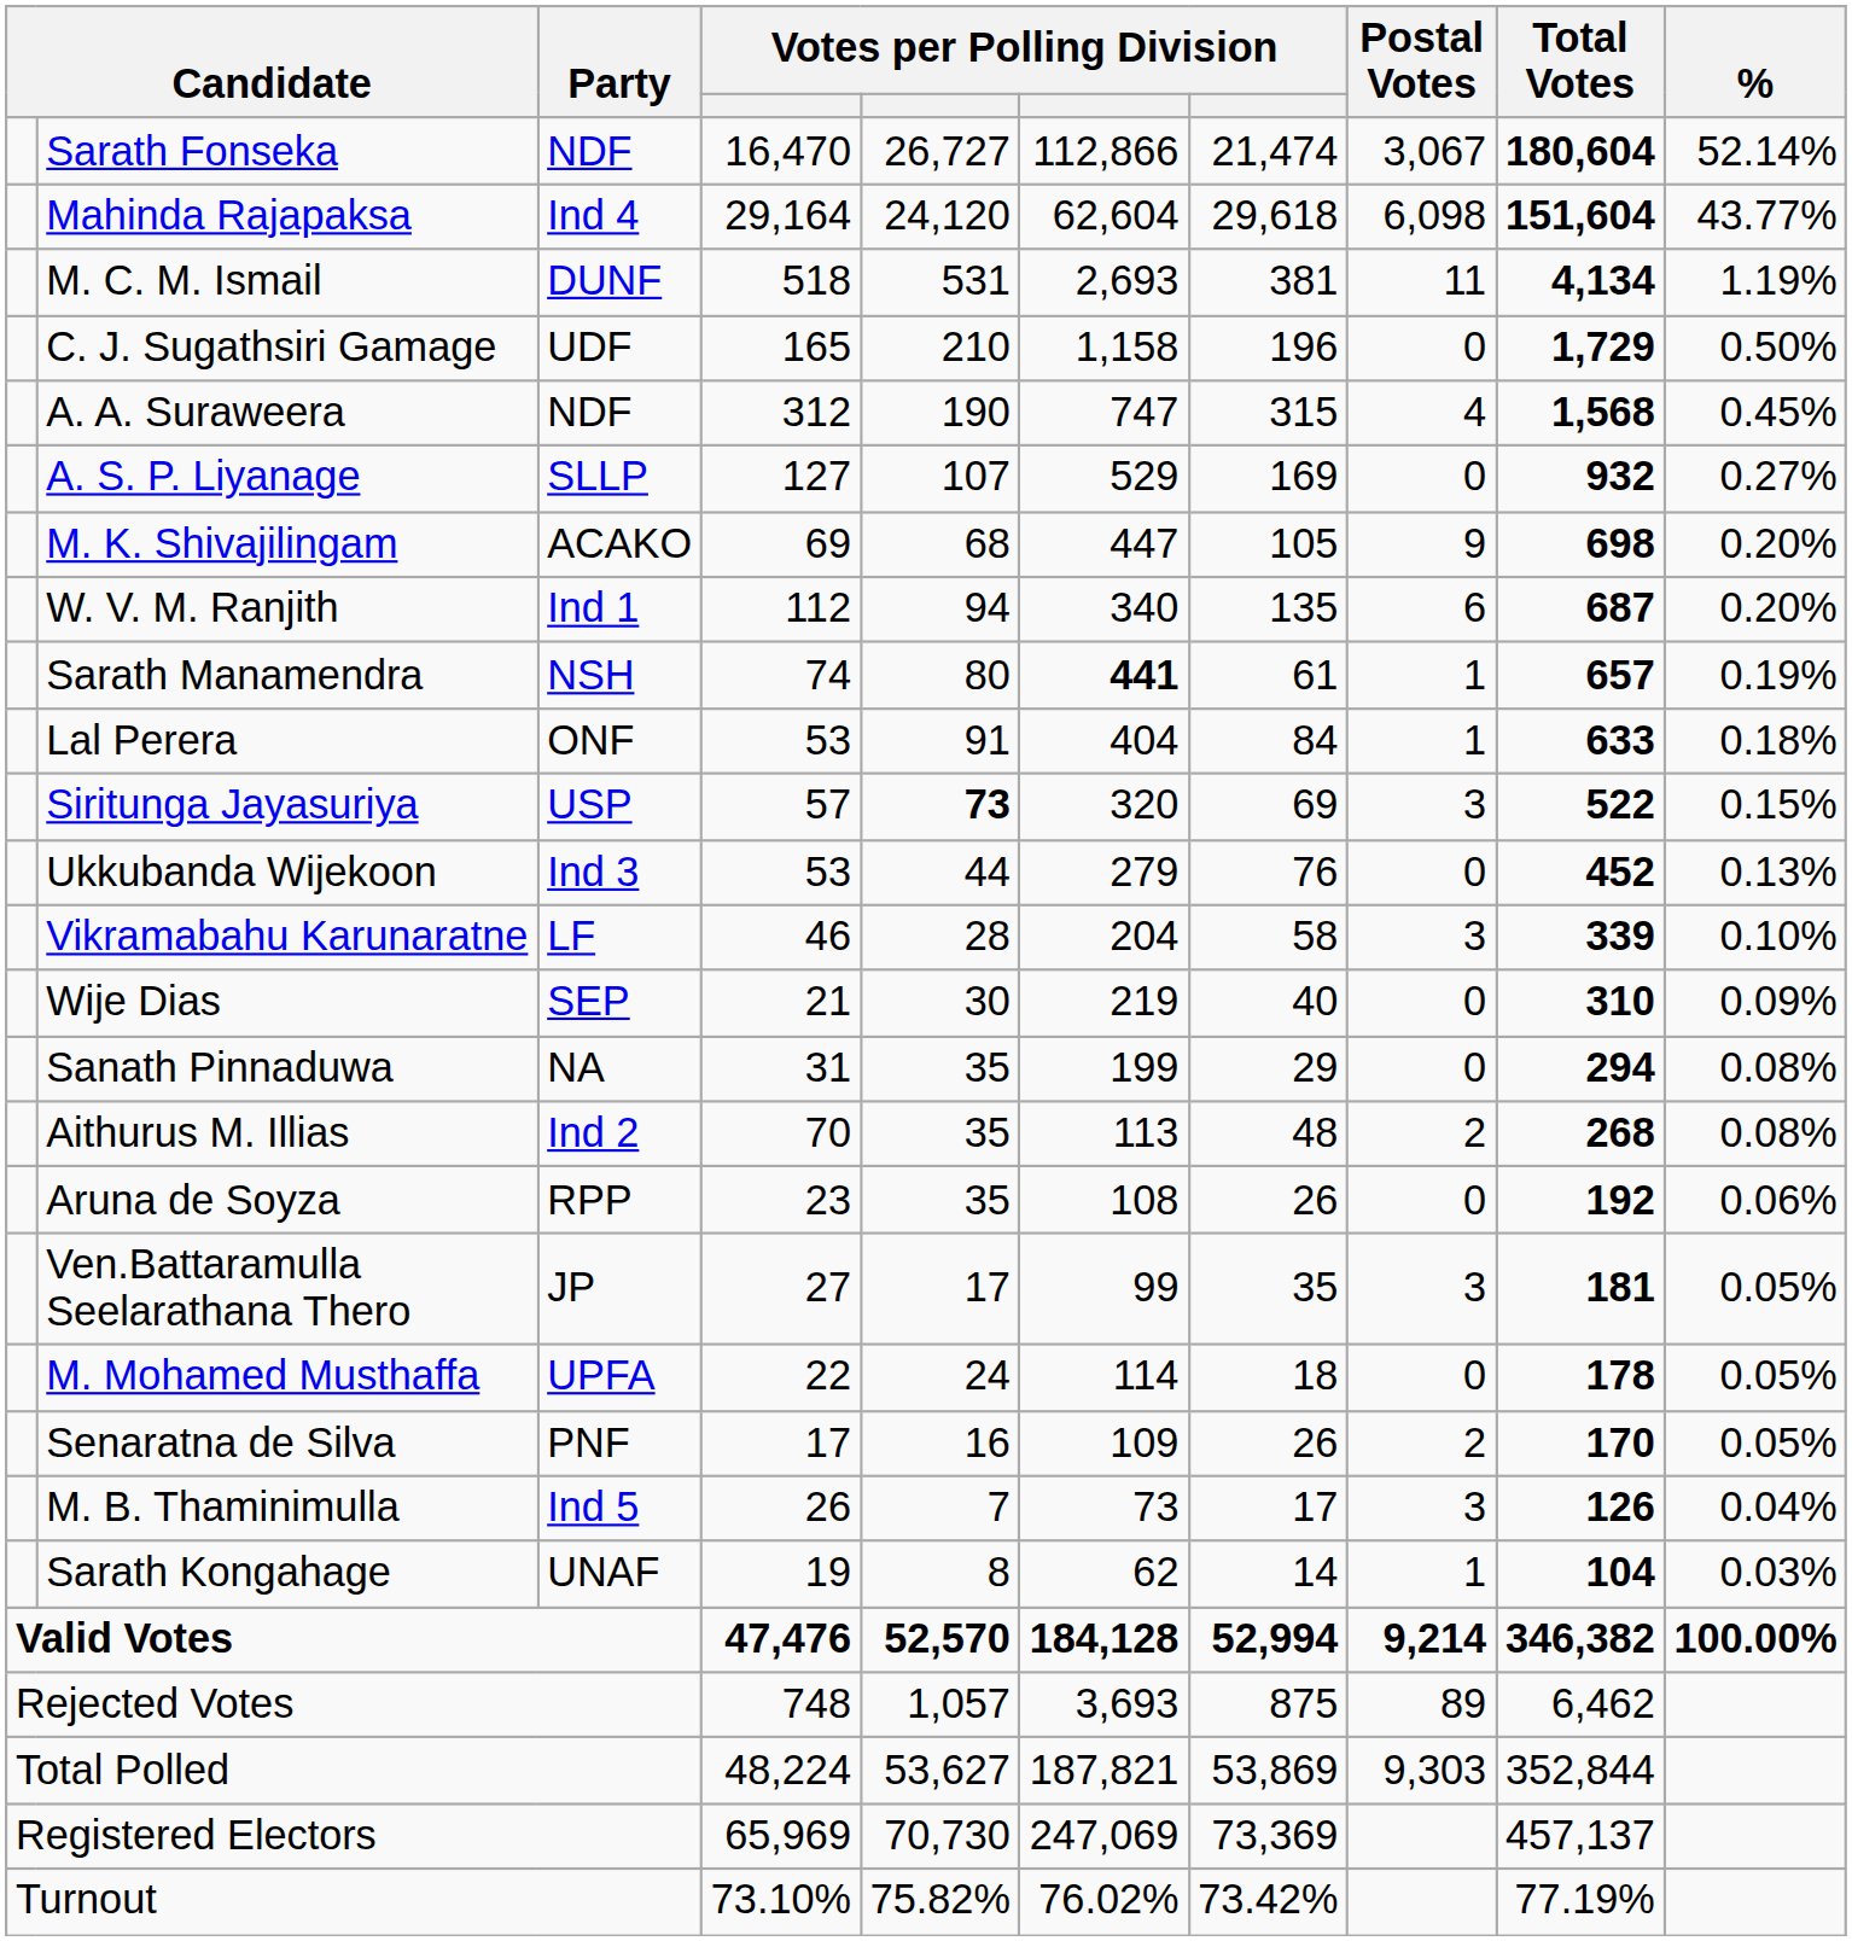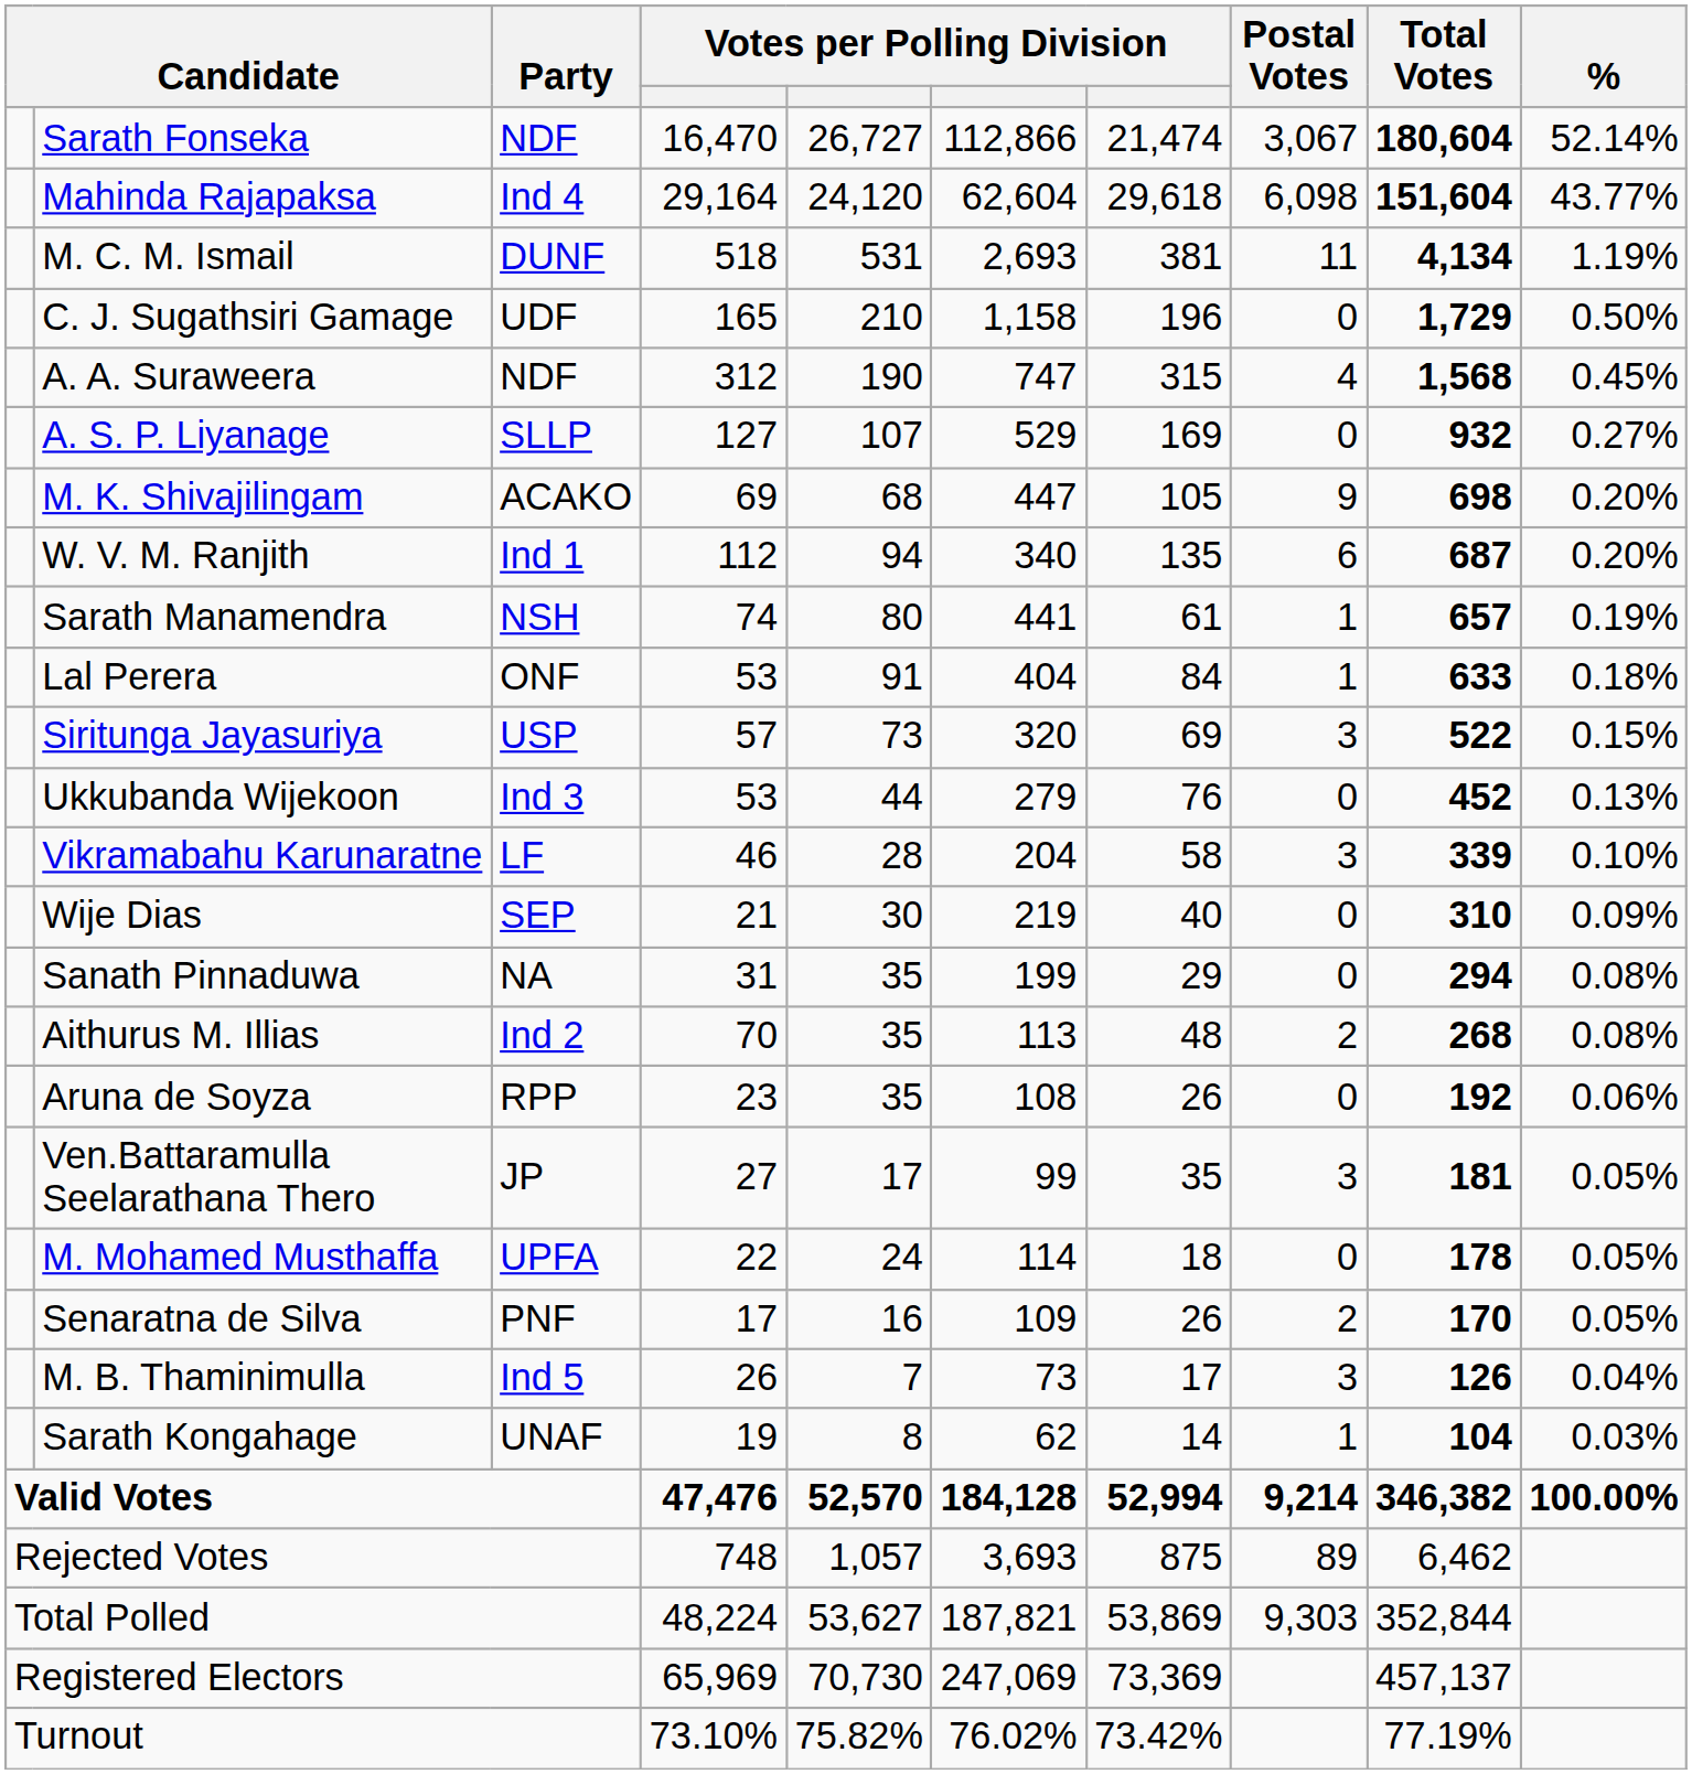Sarath Manamendra | column 6: bold -> normal
Siritunga Jayasuriya | column 5: bold -> normal
